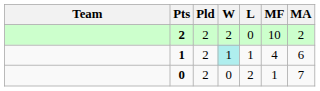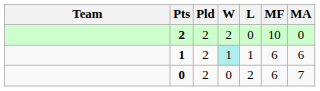row 2 | MA: 2 -> 0
row 3 | MF: 4 -> 6
row 4 | MF: 1 -> 6
